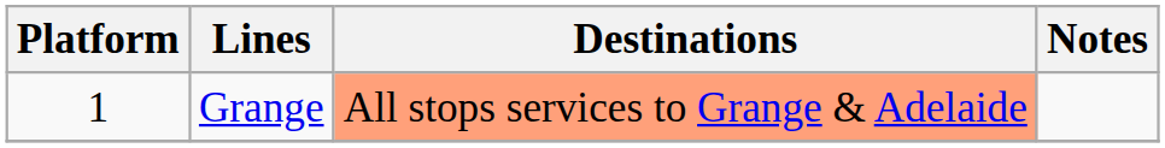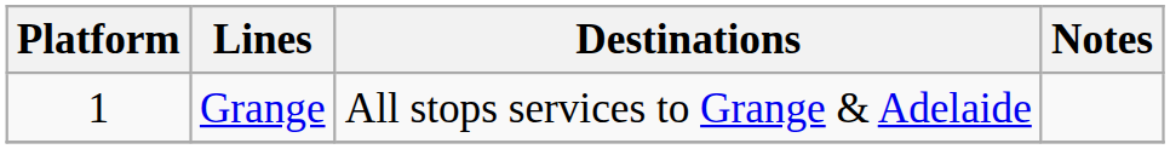row 2 | Destinations: lightsalmon background -> no background
